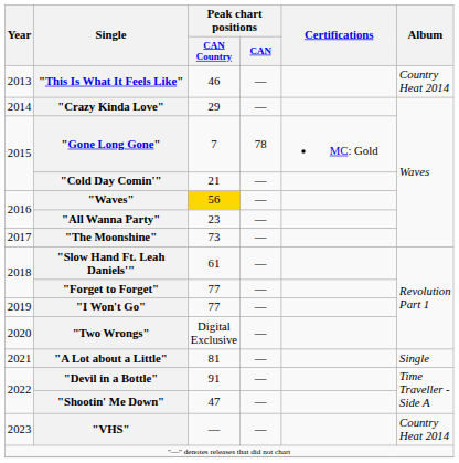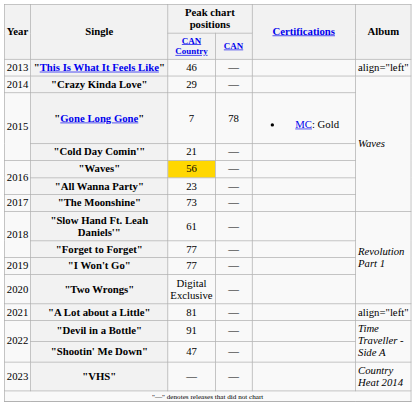"This Is What It Feels Like" | Album: Country Heat 2014 -> align="left"
"A Lot about a Little" | Album: Single -> align="left"
